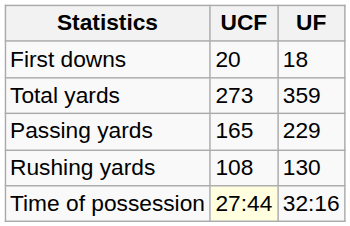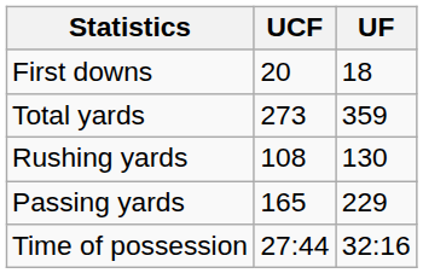rows swapped: Rushing yards <-> Passing yards
Time of possession | UCF: lightyellow background -> no background
